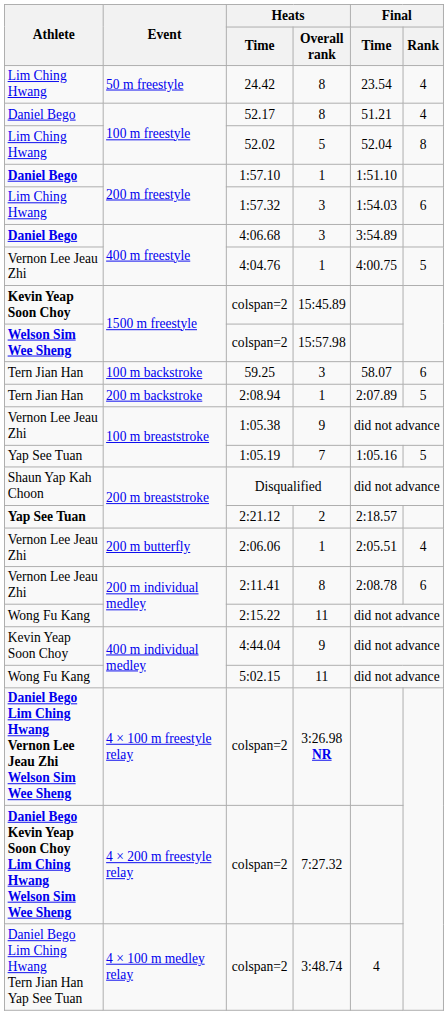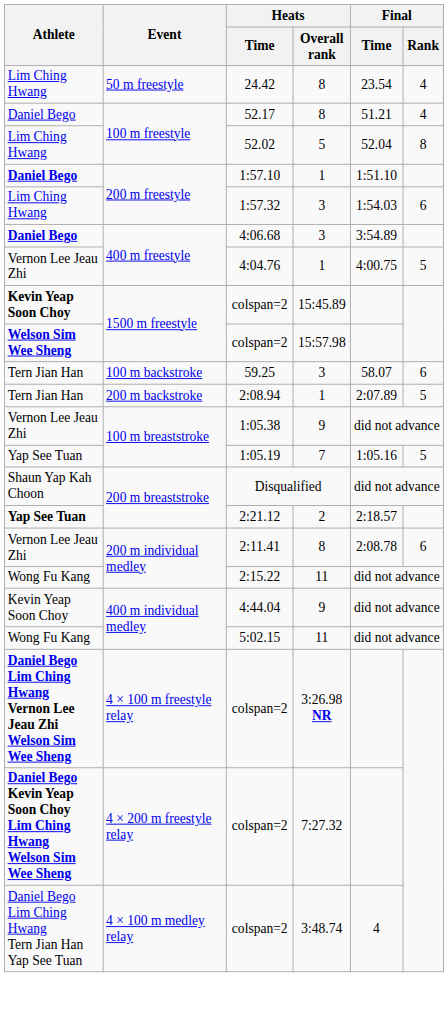- row: Vernon Lee Jeau Zhi | 200 m butterfly | 2:06.06 | 1 | 2:05.51 | 4
